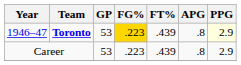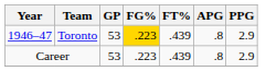1946–47 | Team: bold -> normal
1946–47 | PPG: lightyellow background -> no background
